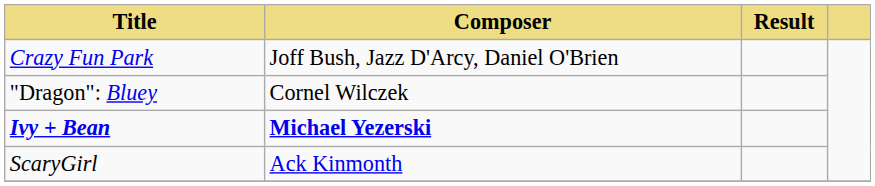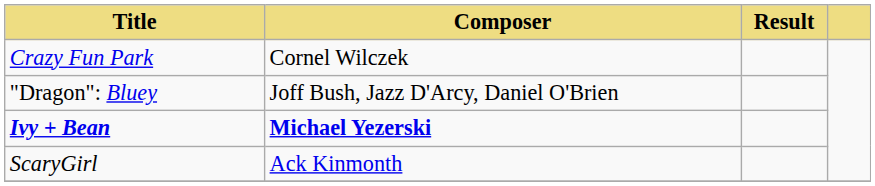Crazy Fun Park | Composer: Joff Bush, Jazz D'Arcy, Daniel O'Brien -> Cornel Wilczek
"Dragon": Bluey | Composer: Cornel Wilczek -> Joff Bush, Jazz D'Arcy, Daniel O'Brien
